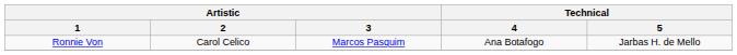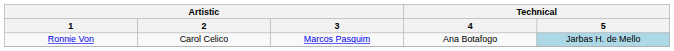Ronnie Von | Technical / 5: no background -> lightblue background
